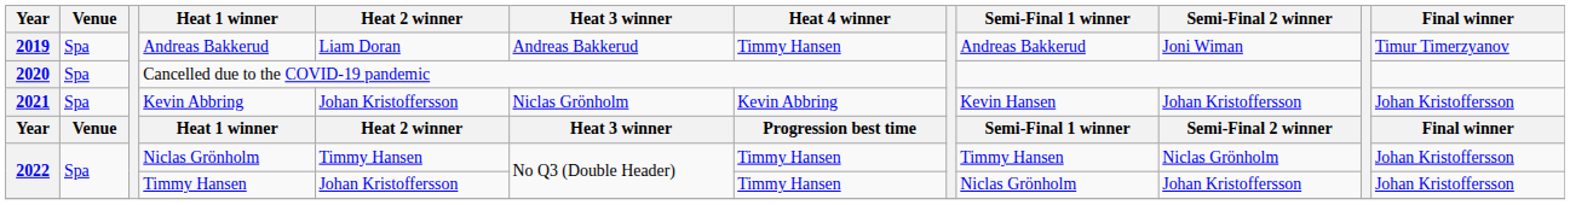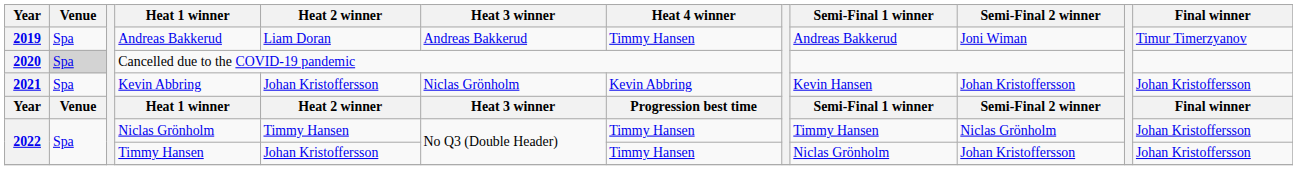Cancelled due to the COVID-19 pandemic | Venue: no background -> lightgrey background
